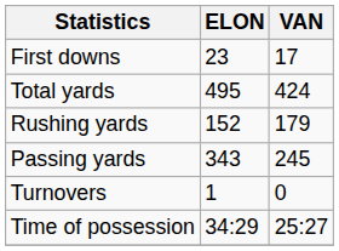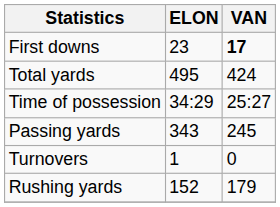First downs | VAN: normal -> bold
rows swapped: Rushing yards <-> Time of possession
